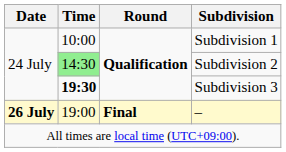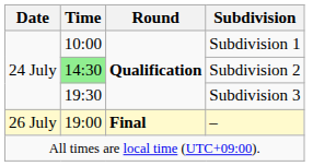Subdivision 3 | Time: bold -> normal
– | Date: bold -> normal
